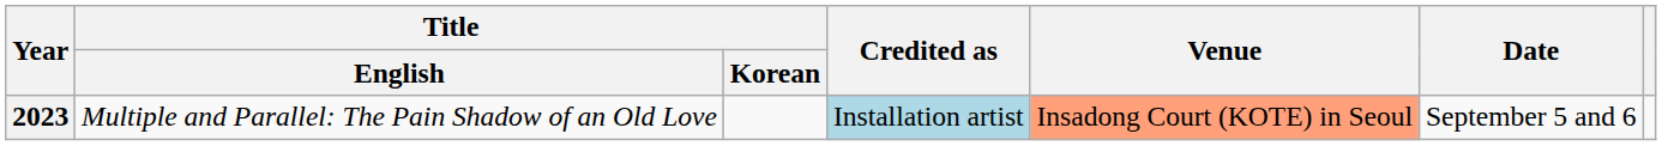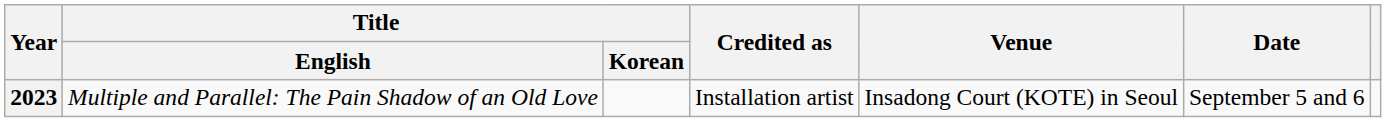2023 | Credited as: lightblue background -> no background
2023 | Venue: lightsalmon background -> no background
